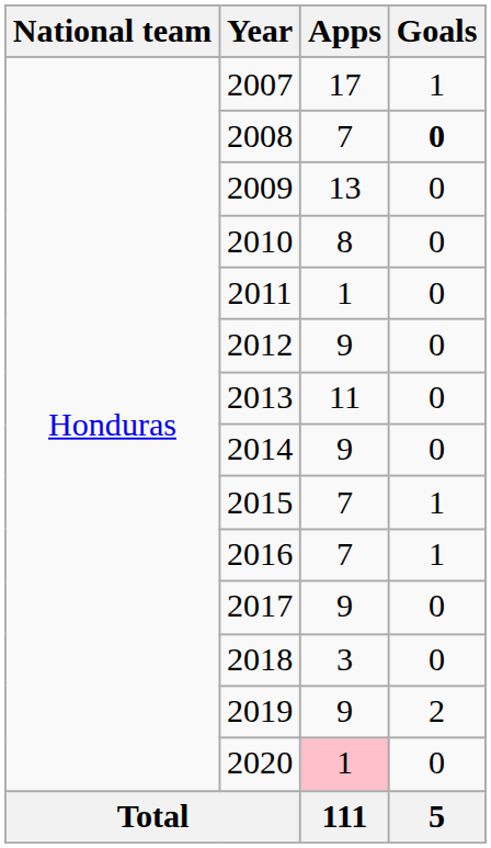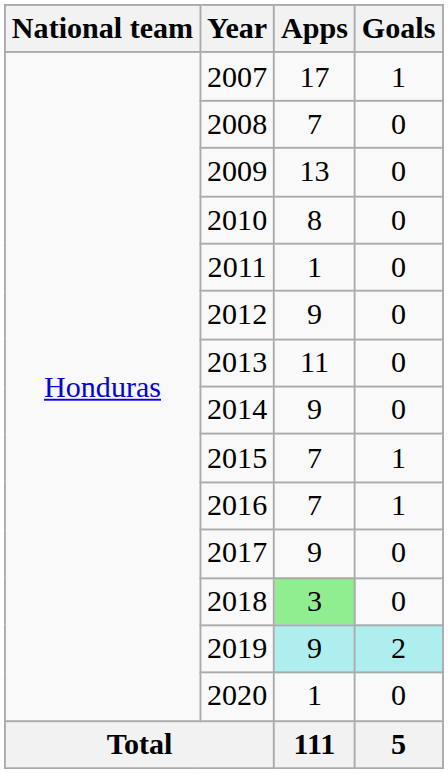2008 | Goals: bold -> normal
2018 | Apps: no background -> lightgreen background
2019 | Apps: no background -> paleturquoise background
2019 | Goals: no background -> paleturquoise background
2020 | Apps: pink background -> no background
